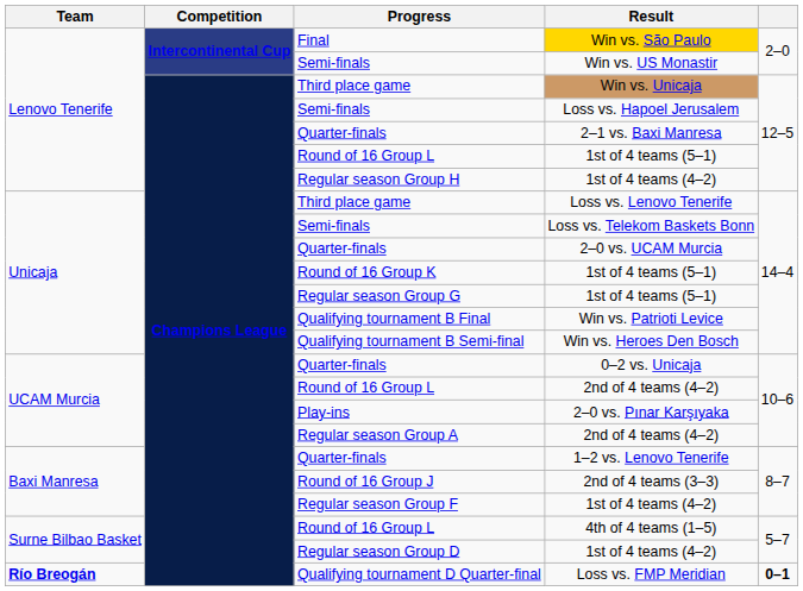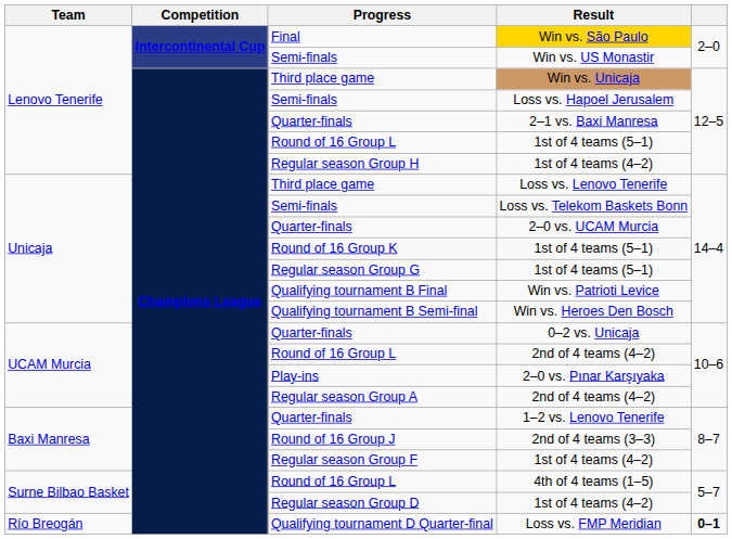Loss vs. FMP Meridian | Team: bold -> normal
